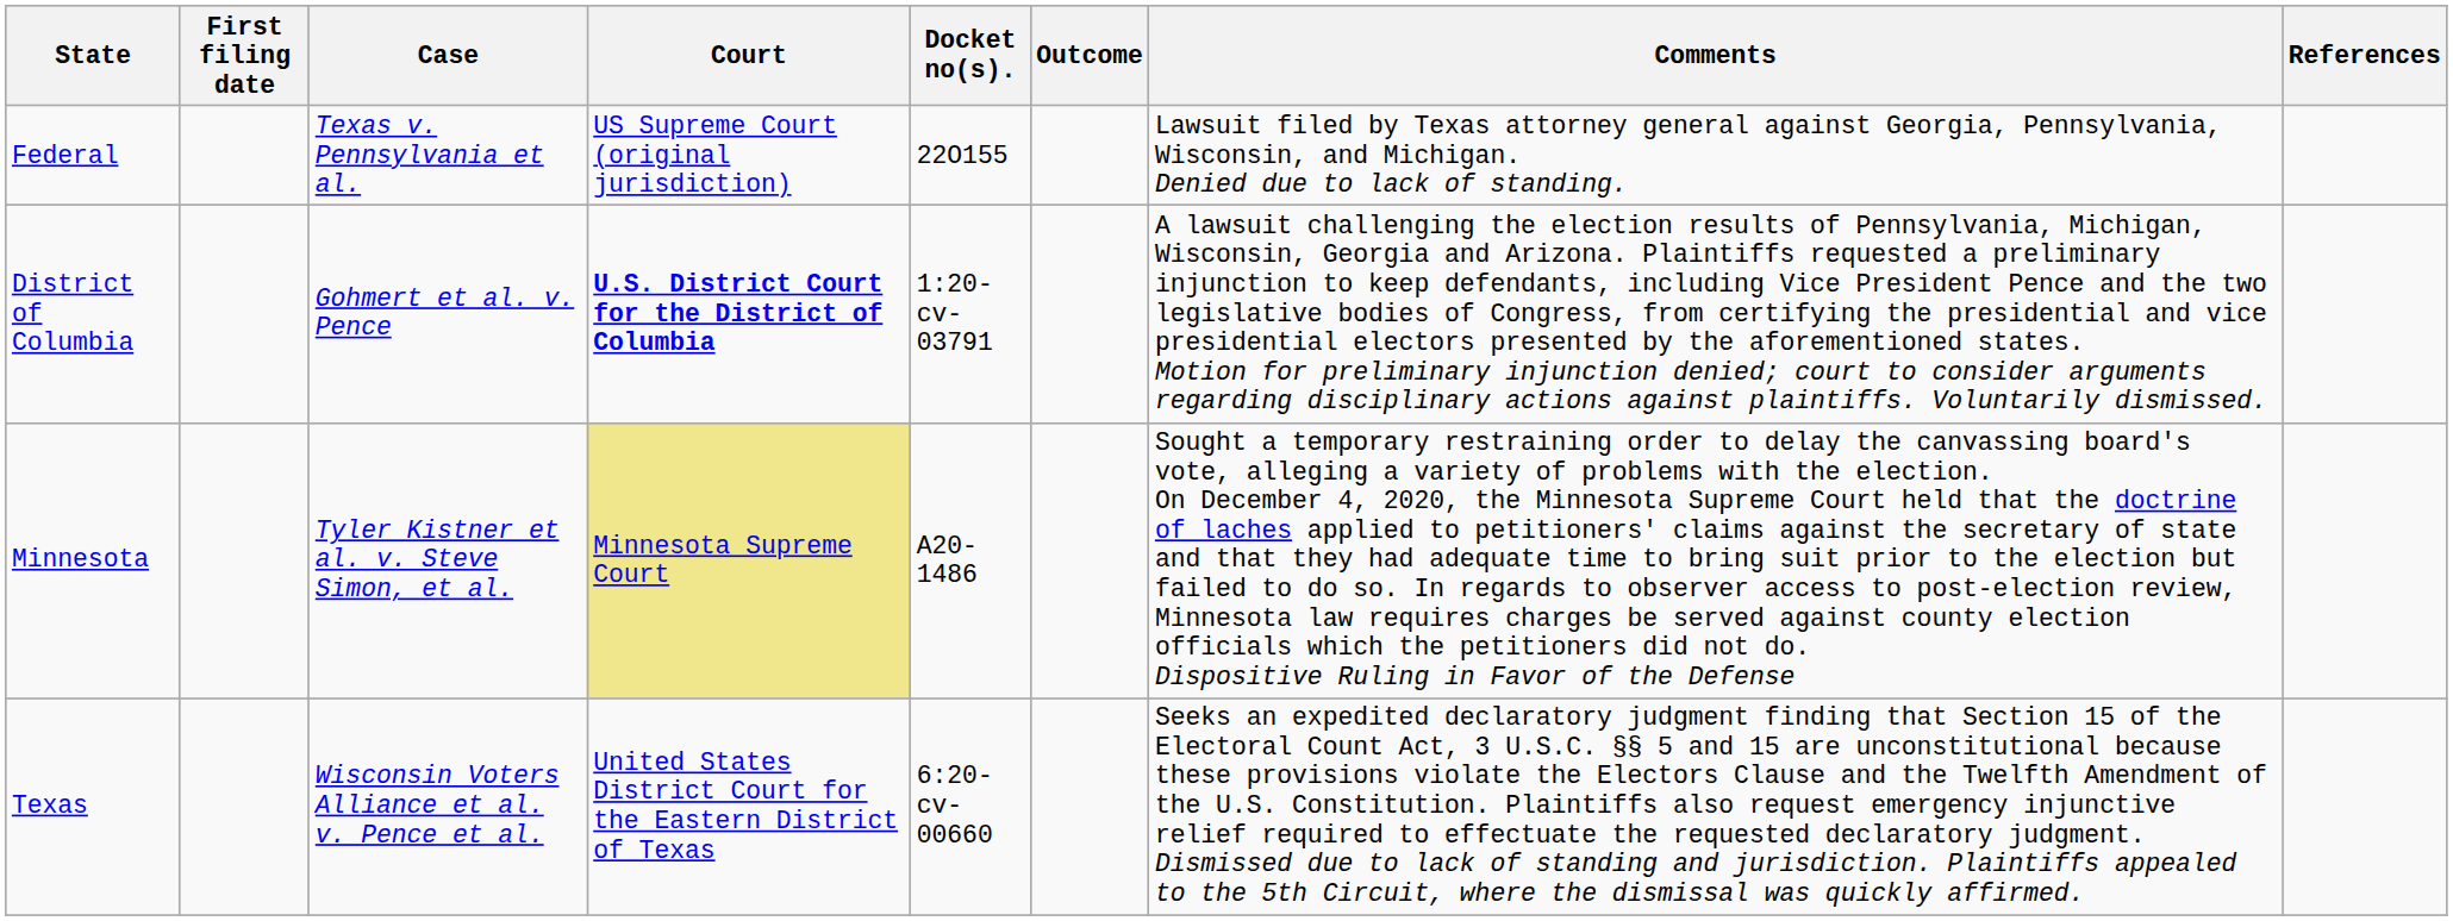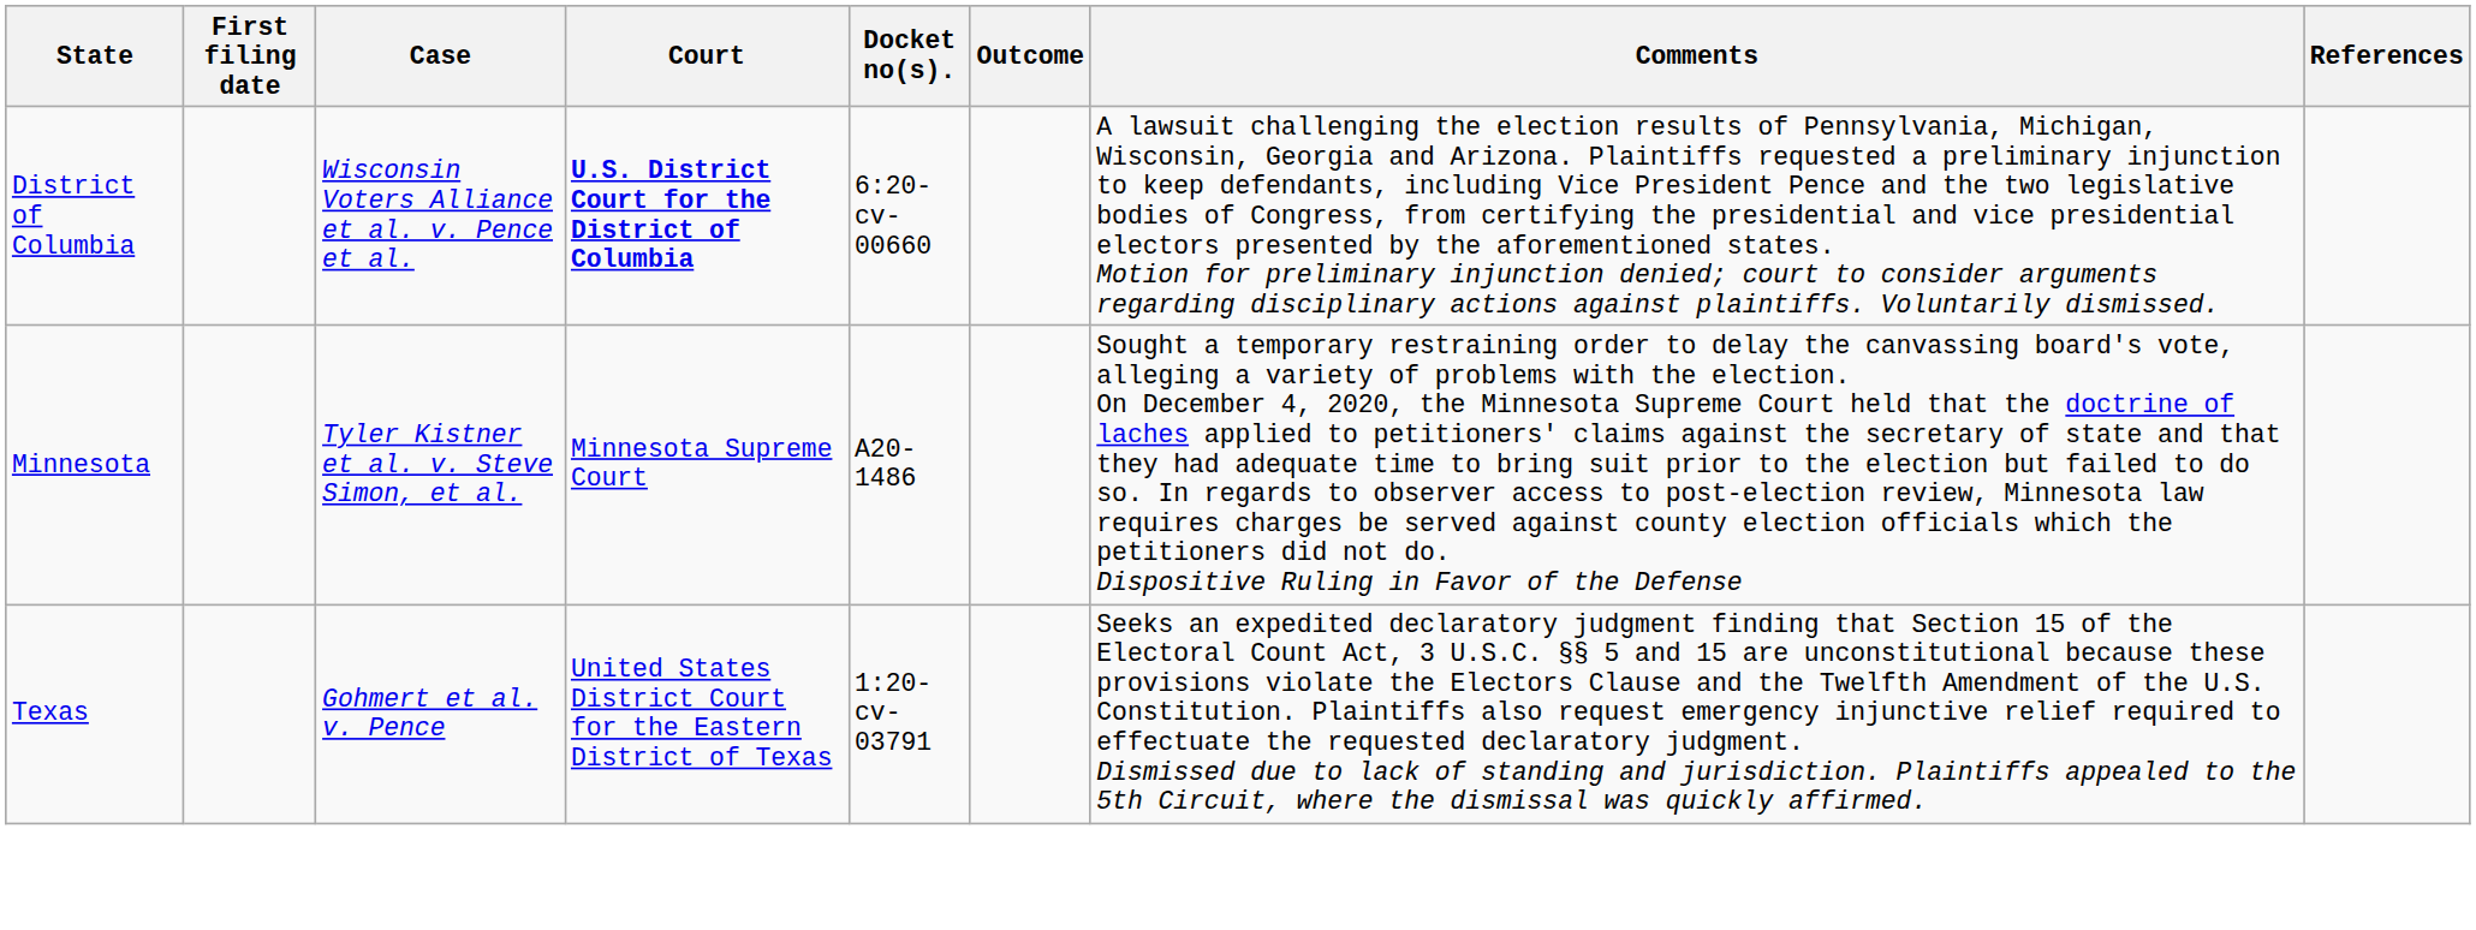- row: Federal | Texas v. Pennsylvania et al. | US Supreme Court (original jurisdiction) | 22O155 | Lawsuit filed by Texas attorney general against Georgia, Pennsylvania, Wisconsin, and Michigan. Denied due to lack of standing.
District of Columbia | Case: Gohmert et al. v. Pence -> Wisconsin Voters Alliance et al. v. Pence et al.
District of Columbia | Docket no(s).: 1:20-cv-03791 -> 6:20-cv-00660
Minnesota | Court: khaki background -> no background
Texas | Case: Wisconsin Voters Alliance et al. v. Pence et al. -> Gohmert et al. v. Pence
Texas | Docket no(s).: 6:20-cv-00660 -> 1:20-cv-03791
